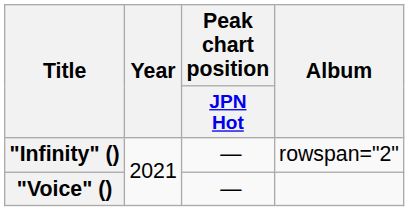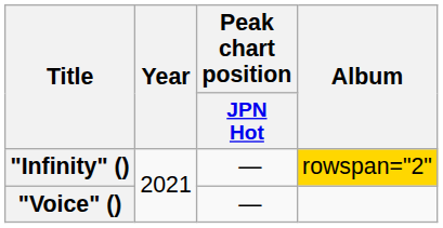"Infinity" () | Album: no background -> gold background
